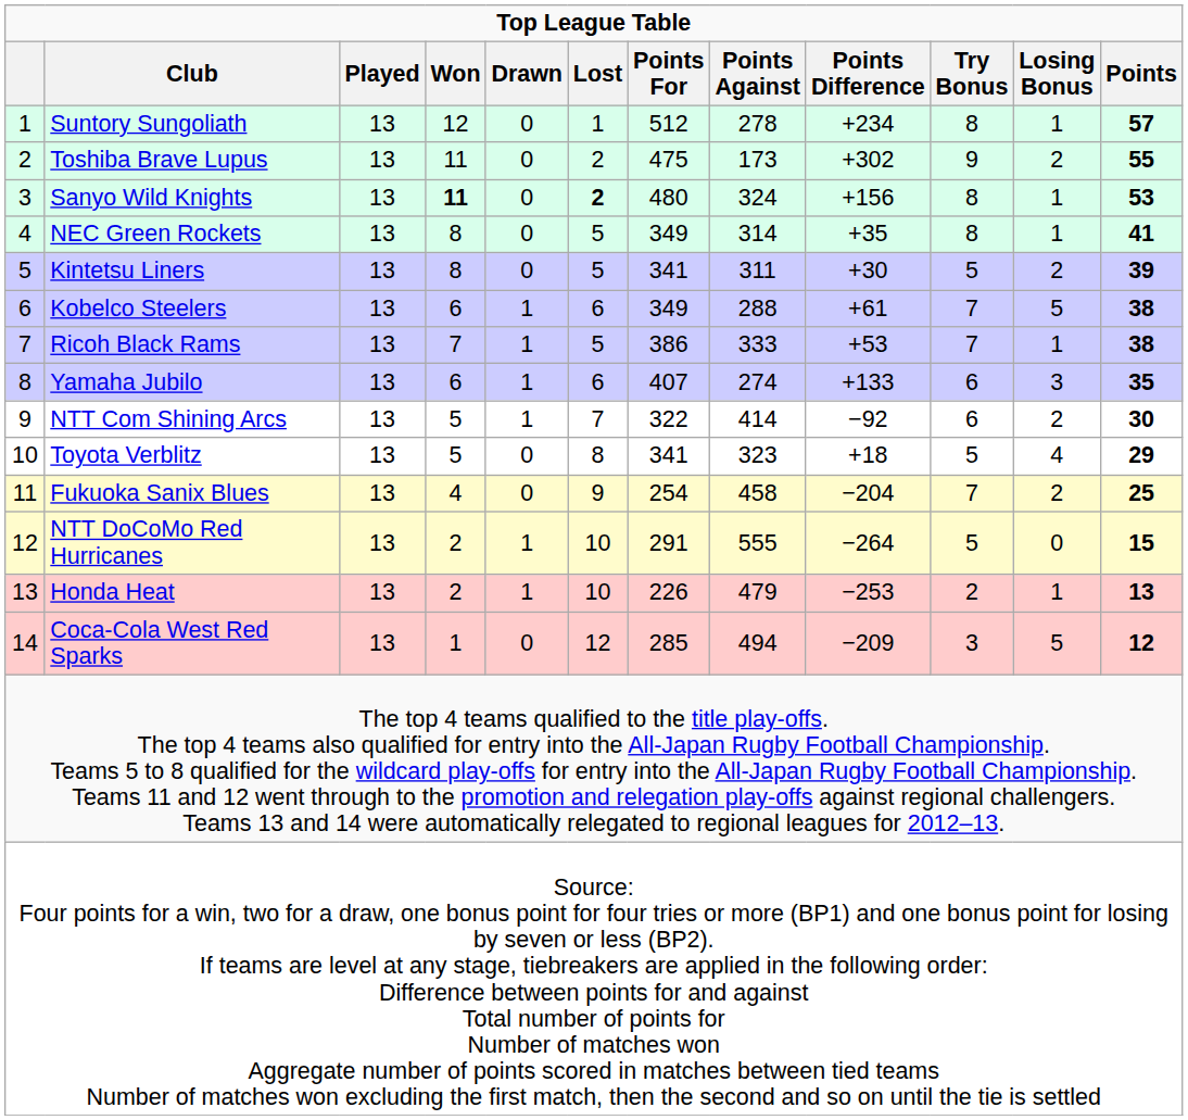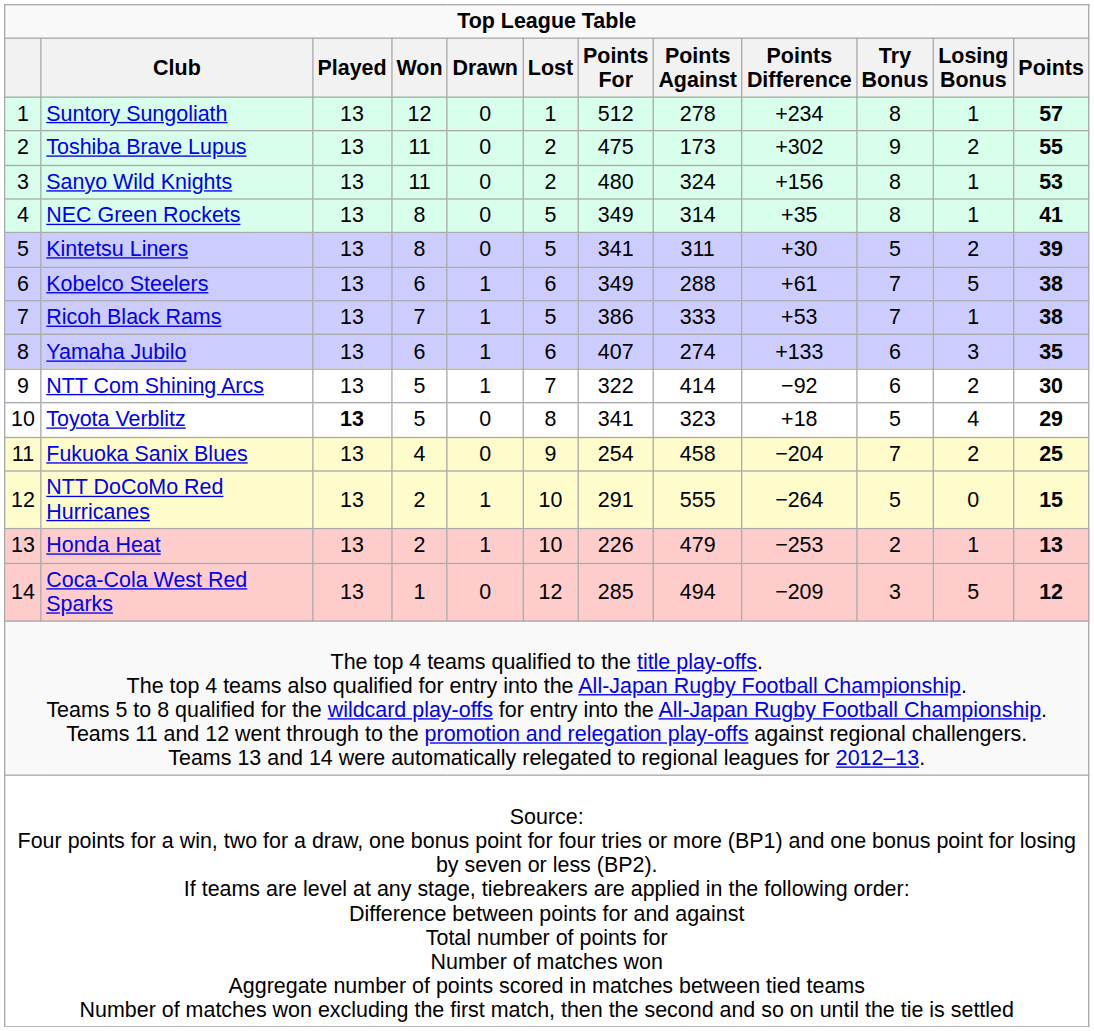Sanyo Wild Knights | Won: bold -> normal
Sanyo Wild Knights | Lost: bold -> normal
Toyota Verblitz | Played: normal -> bold
